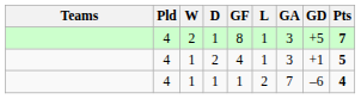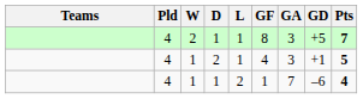columns swapped: L <-> GF
